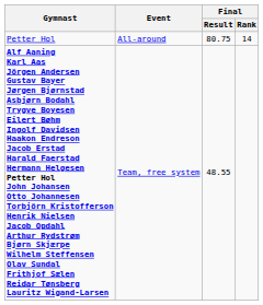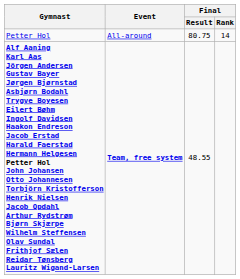row 4 | Event: normal -> bold
